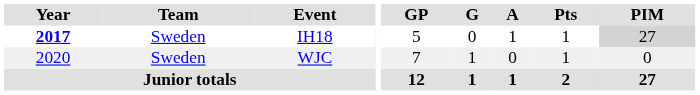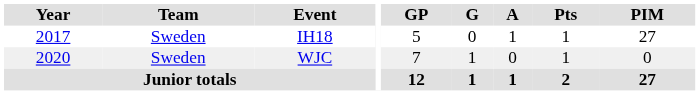IH18 | Year: bold -> normal
IH18 | PIM: lightgrey background -> no background
